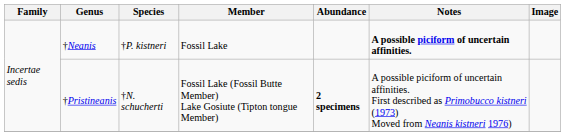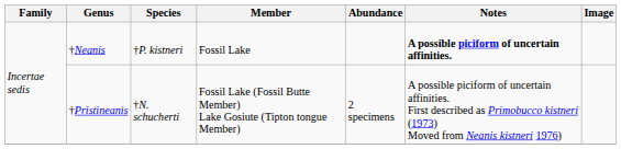†Pristineanis | Abundance: bold -> normal
